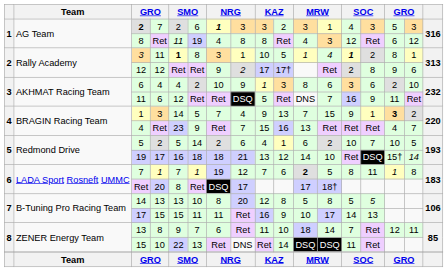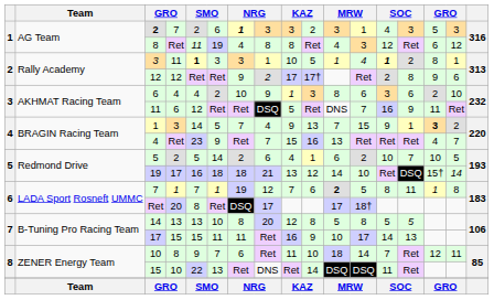row 4 | column 6: 8 -> 3
row 16 | column 3: 13 -> 10
